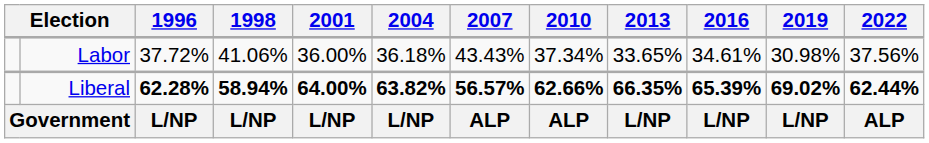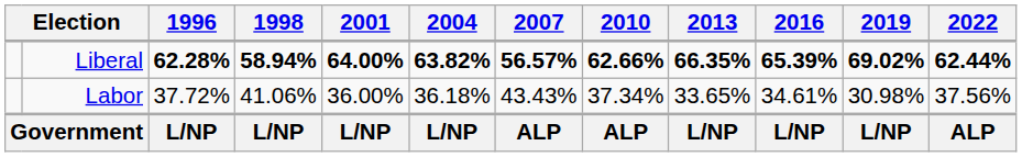rows swapped: Liberal <-> Labor
